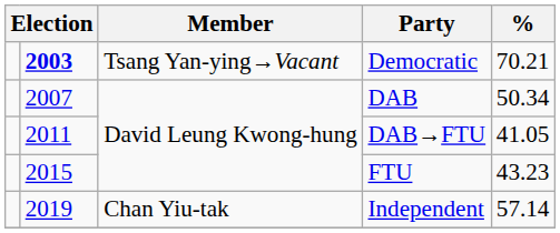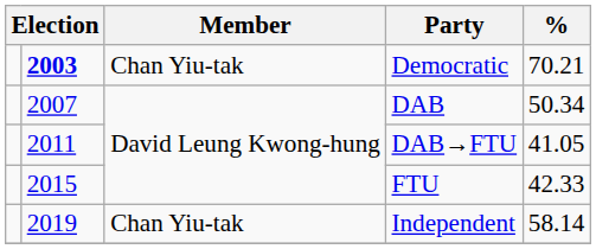Democratic | Member: Tsang Yan-ying→Vacant -> Chan Yiu-tak
FTU | %: 43.23 -> 42.33
Independent | %: 57.14 -> 58.14
